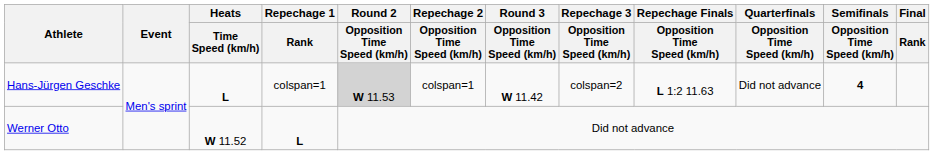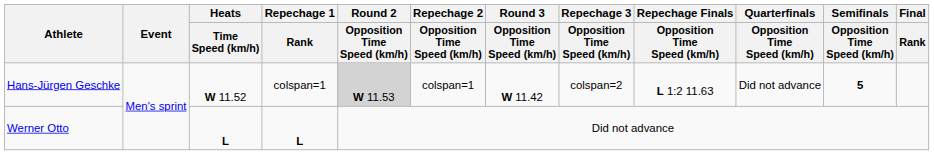Hans-Jürgen Geschke | Heats / Time Speed (km/h): L -> W 11.52
Hans-Jürgen Geschke | Semifinals / Opposition Time Speed (km/h): 4 -> 5
Werner Otto | Heats / Time Speed (km/h): W 11.52 -> L
